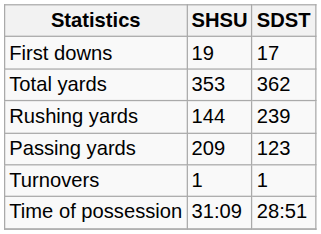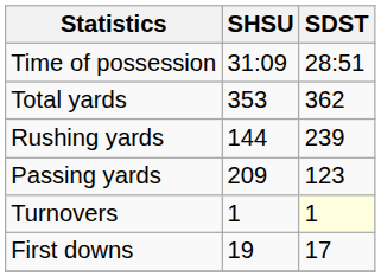rows swapped: First downs <-> Time of possession
Turnovers | SDST: no background -> lightyellow background
